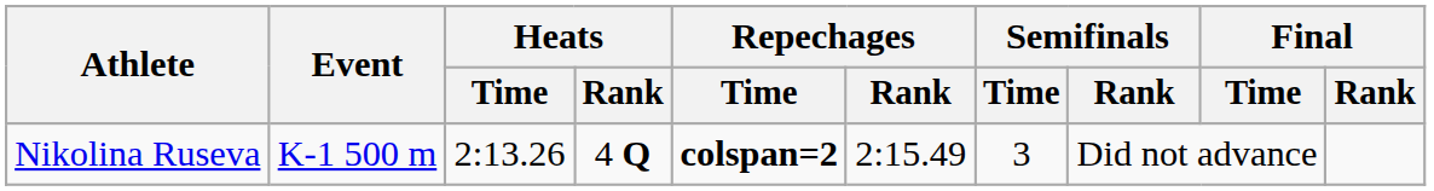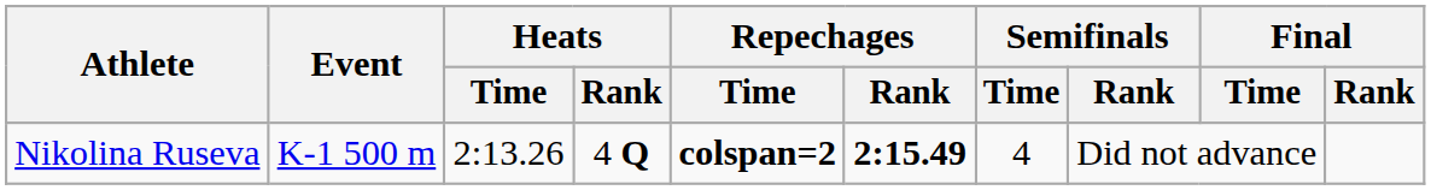Nikolina Ruseva | Repechages / Rank: normal -> bold
Nikolina Ruseva | Semifinals / Time: 3 -> 4
